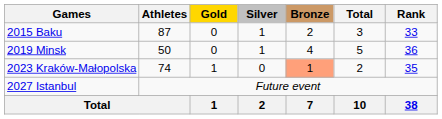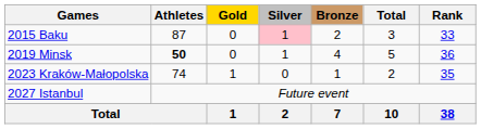2015 Baku | Silver: no background -> pink background
2019 Minsk | Athletes: normal -> bold
2023 Kraków-Małopolska | Bronze: lightsalmon background -> no background
